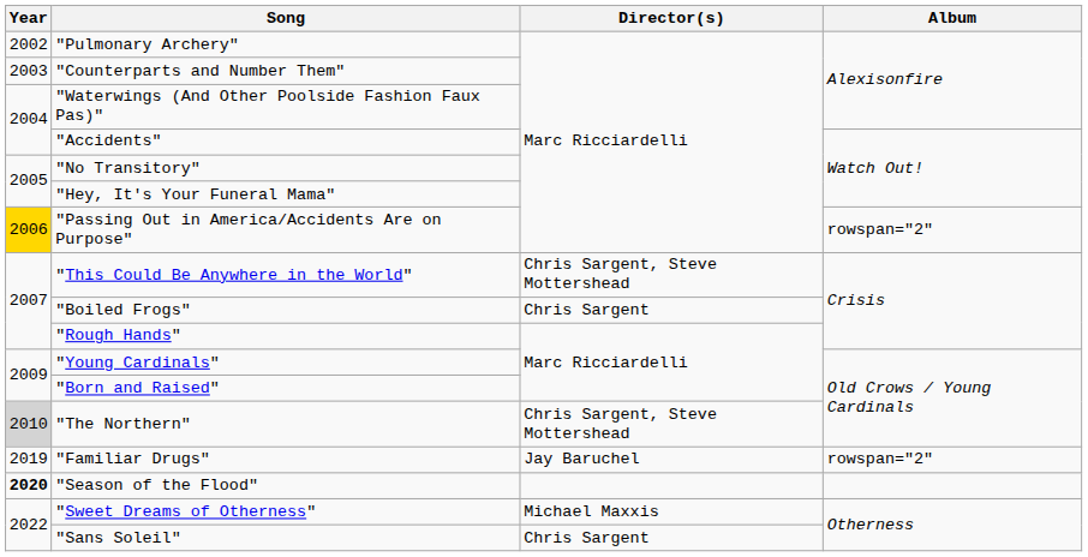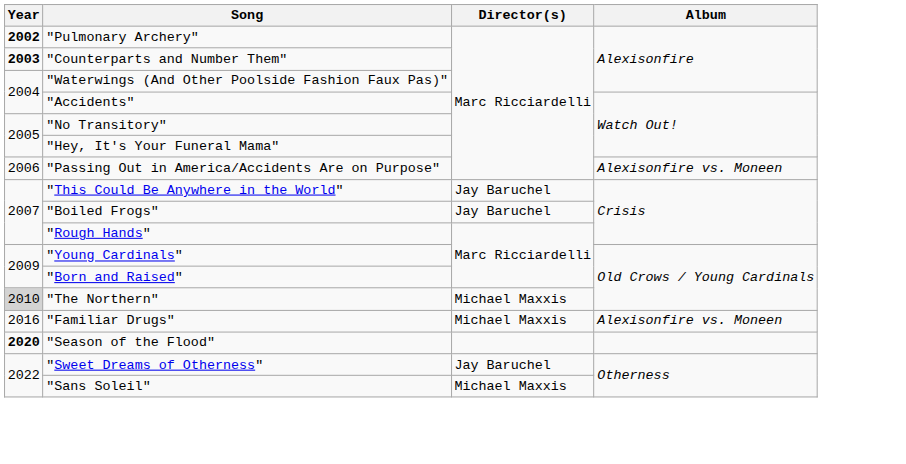"Pulmonary Archery" | Year: normal -> bold
"Counterparts and Number Them" | Year: normal -> bold
"Passing Out in America/Accidents Are on Purpose" | Year: gold background -> no background
"Passing Out in America/Accidents Are on Purpose" | Album: rowspan="2" -> Alexisonfire vs. Moneen
"This Could Be Anywhere in the World" | Director(s): Chris Sargent, Steve Mottershead -> Jay Baruchel
"Boiled Frogs" | Director(s): Chris Sargent -> Jay Baruchel
"The Northern" | Director(s): Chris Sargent, Steve Mottershead -> Michael Maxxis
"Familiar Drugs" | Year: 2019 -> 2016
"Familiar Drugs" | Director(s): Jay Baruchel -> Michael Maxxis
"Familiar Drugs" | Album: rowspan="2" -> Alexisonfire vs. Moneen
"Sweet Dreams of Otherness" | Director(s): Michael Maxxis -> Jay Baruchel
"Sans Soleil" | Director(s): Chris Sargent -> Michael Maxxis
